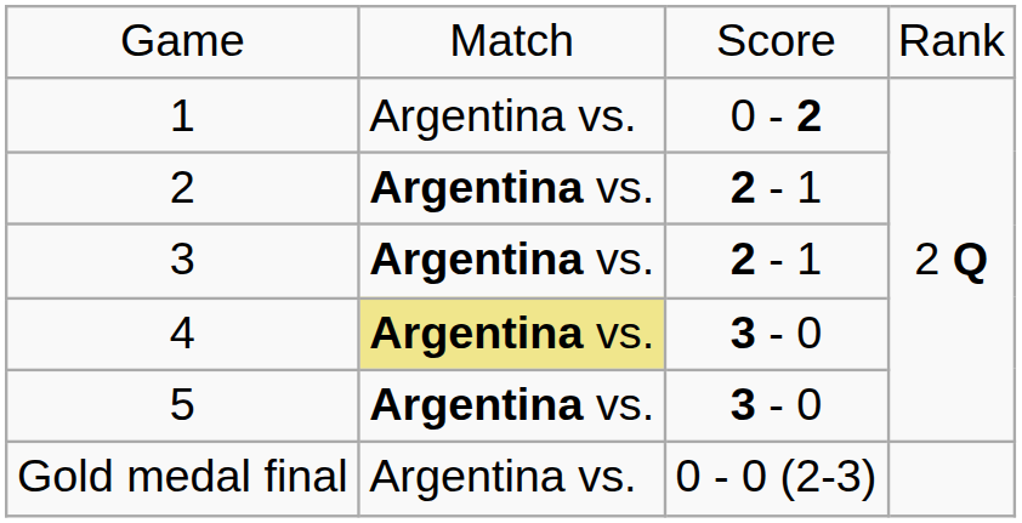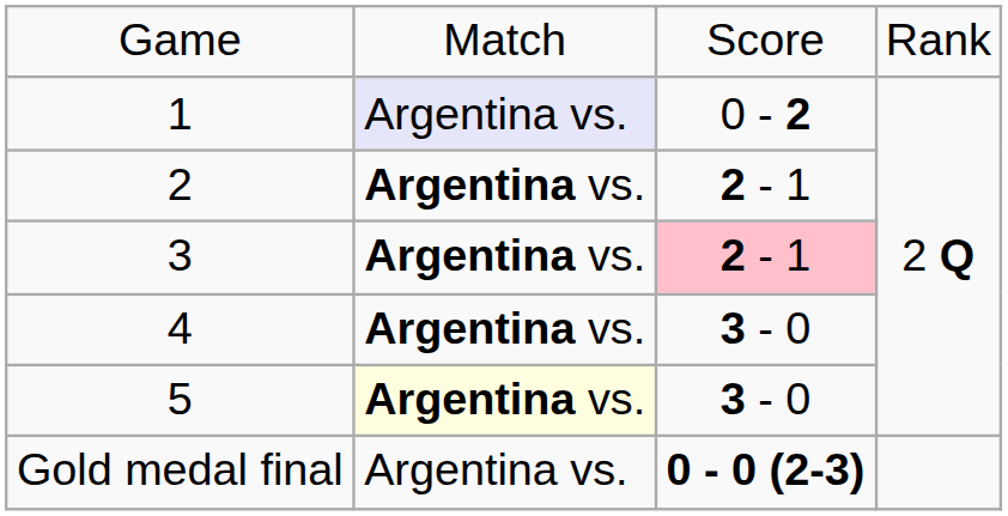1 | column 2: no background -> lavender background
3 | column 3: no background -> pink background
4 | column 2: khaki background -> no background
5 | column 2: no background -> lightyellow background
Gold medal final | column 3: normal -> bold
